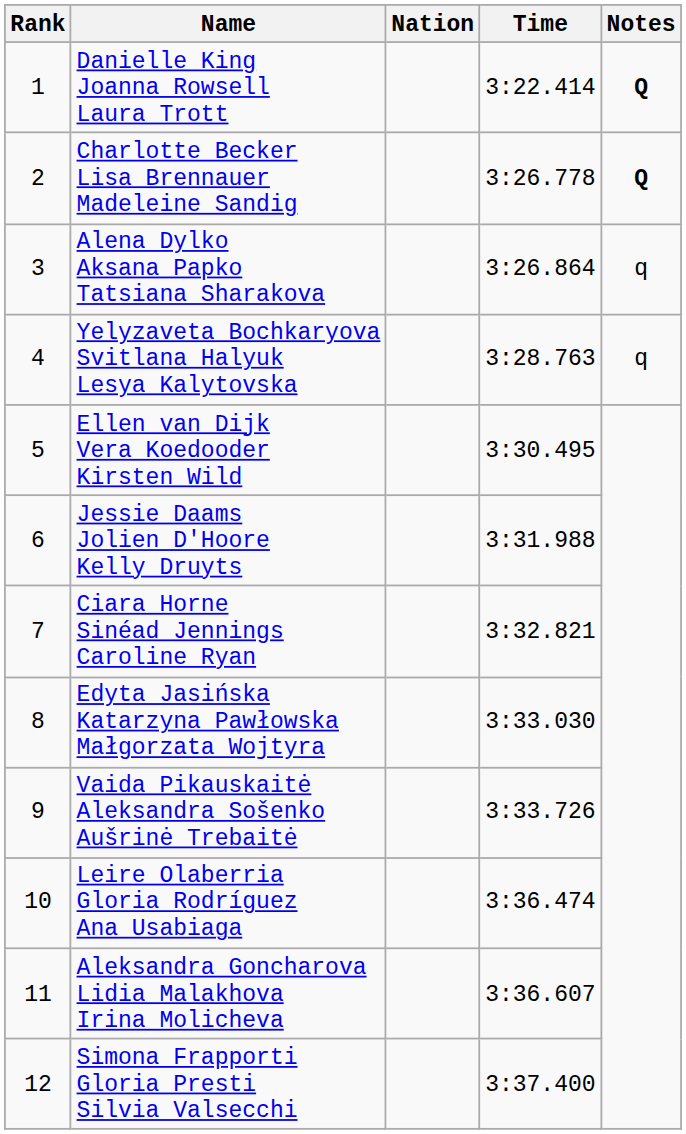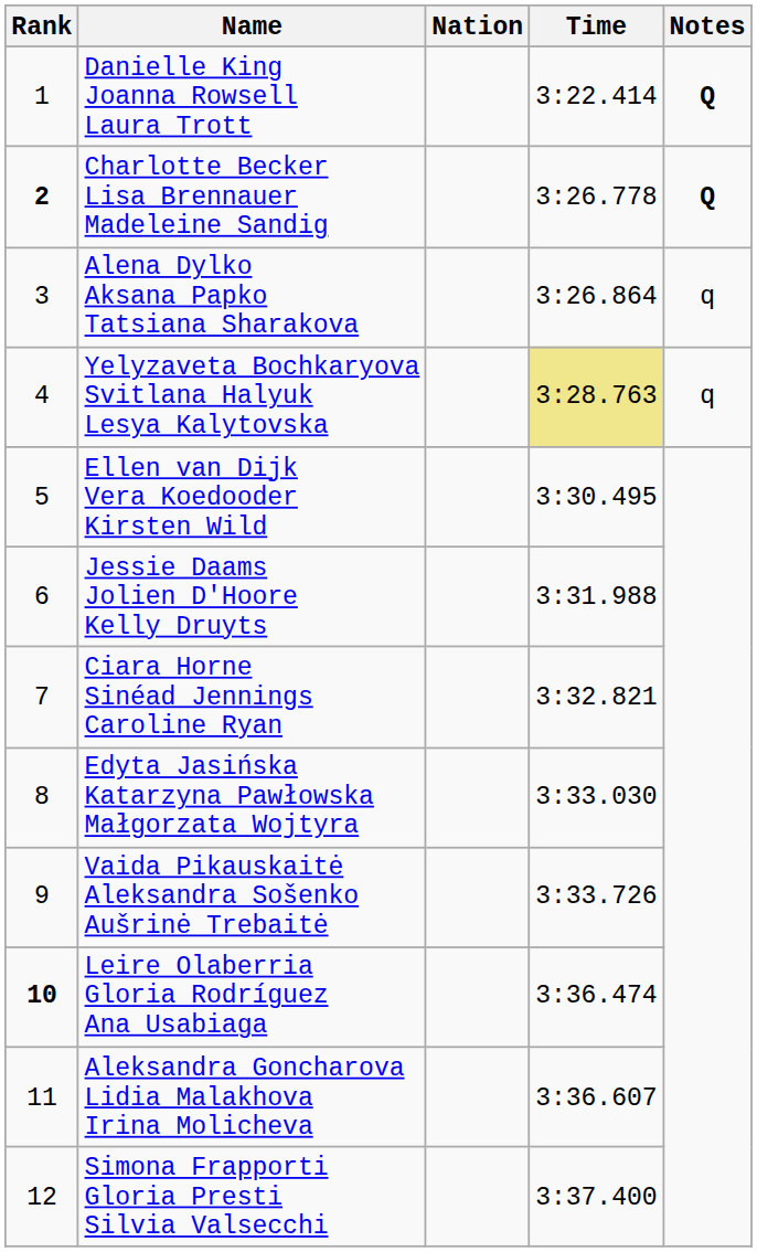Charlotte Becker Lisa Brennauer Madeleine Sandig | Rank: normal -> bold
Yelyzaveta Bochkaryova Svitlana Halyuk Lesya Kalytovska | Time: no background -> khaki background
Leire Olaberria Gloria Rodríguez Ana Usabiaga | Rank: normal -> bold
